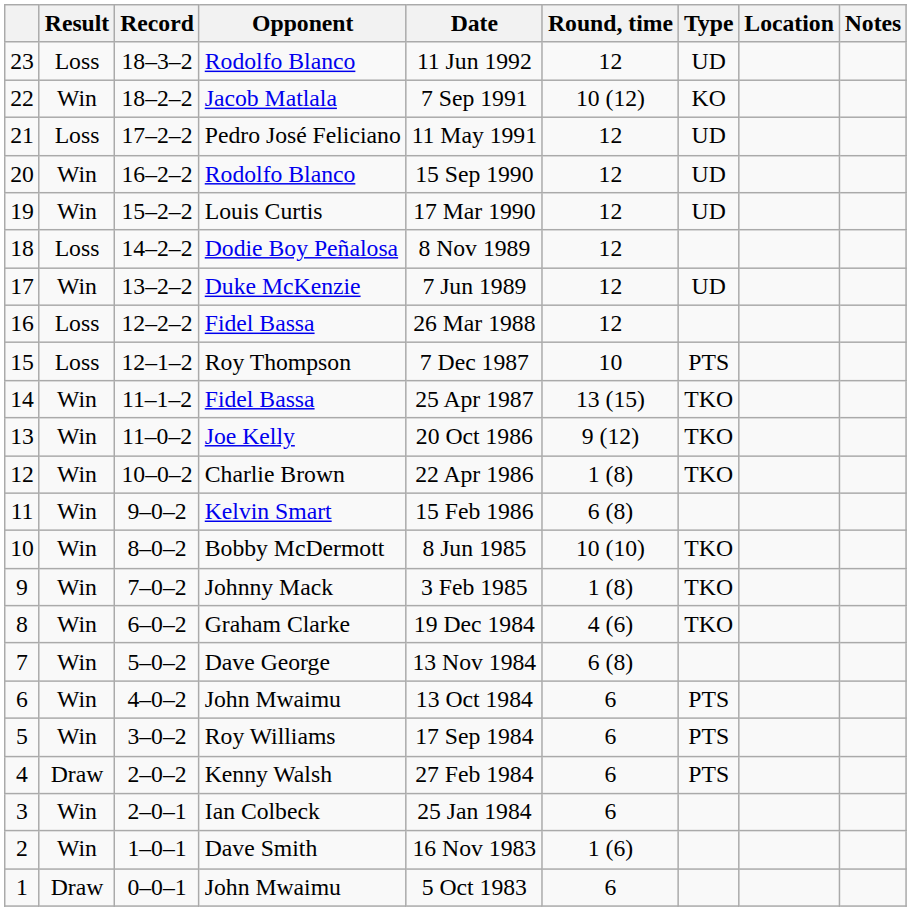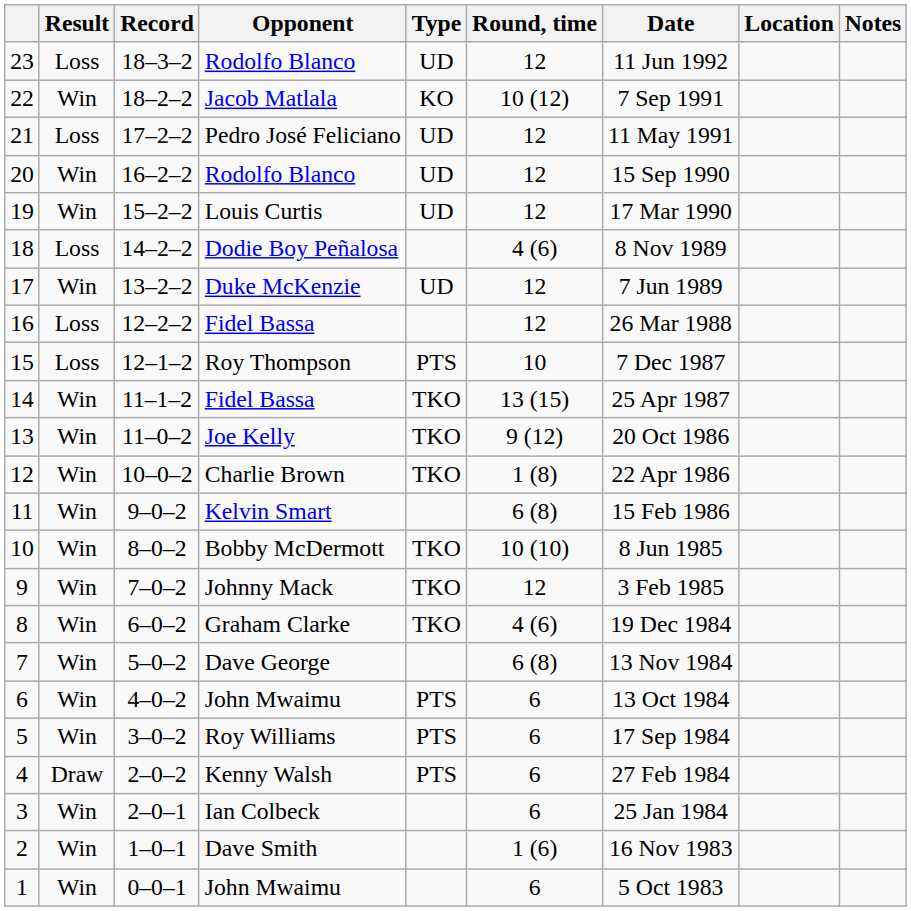columns swapped: Type <-> Date
18 | Round, time: 12 -> 4 (6)
9 | Round, time: 1 (8) -> 12
1 | Result: Draw -> Win
